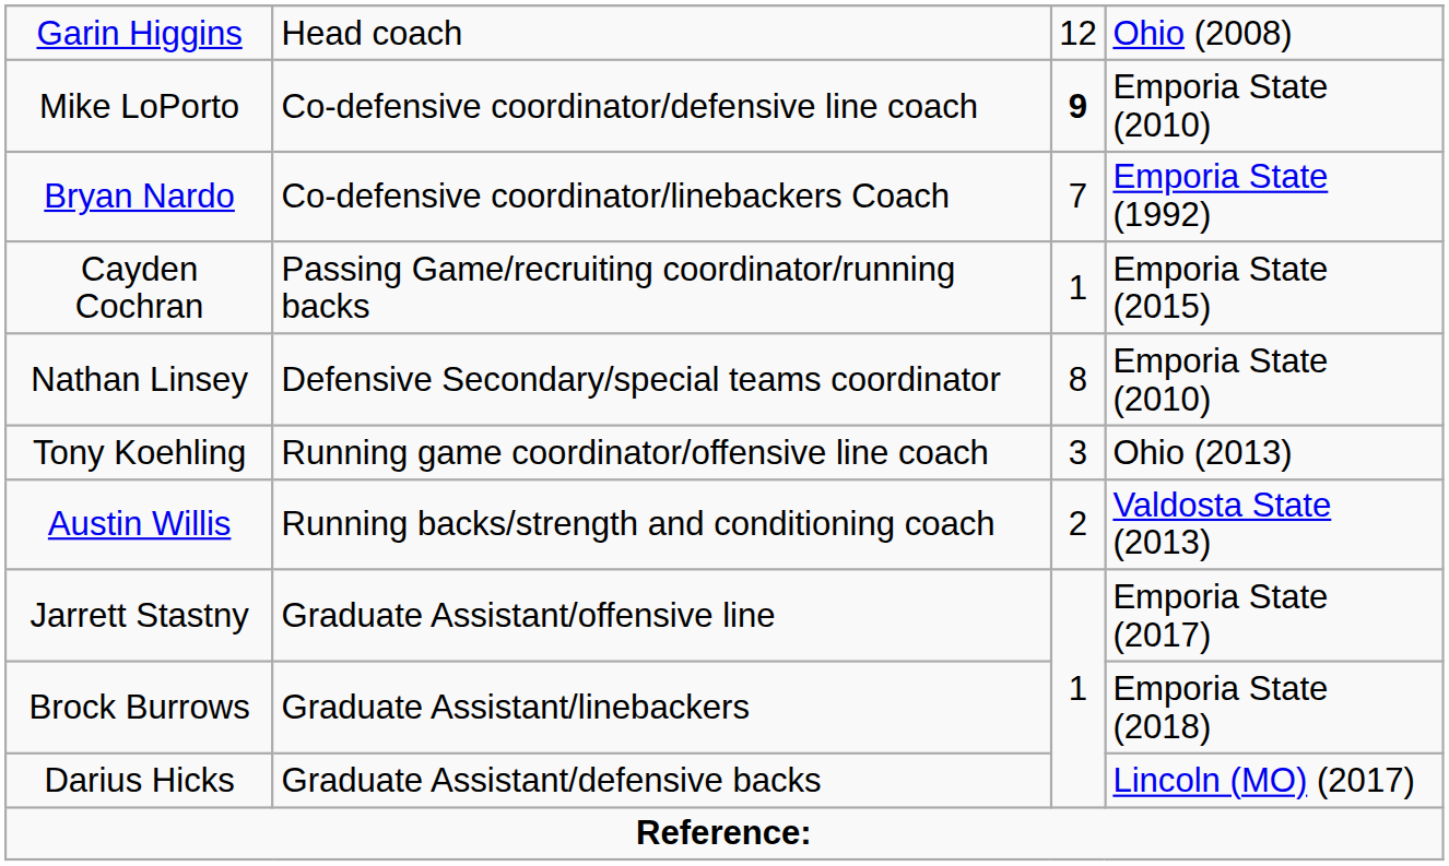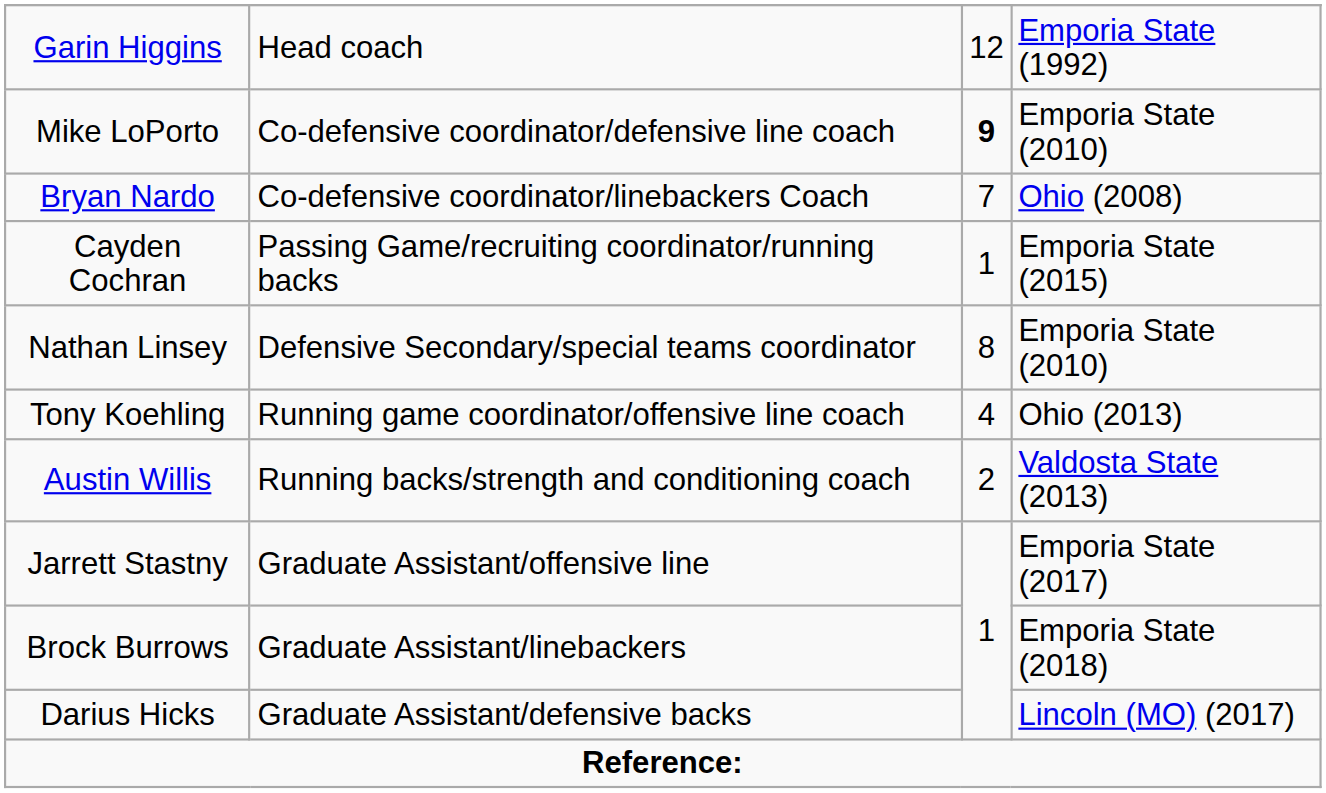Garin Higgins | column 4: Ohio (2008) -> Emporia State (1992)
Bryan Nardo | column 4: Emporia State (1992) -> Ohio (2008)
Tony Koehling | column 3: 3 -> 4
